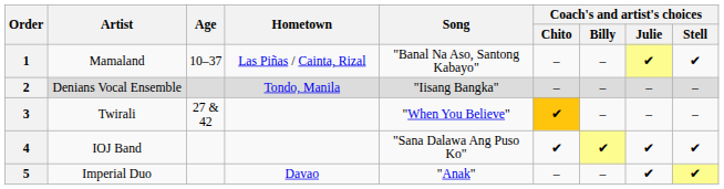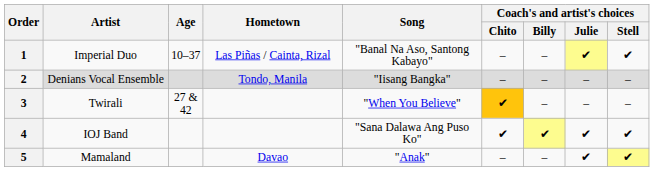1 | Artist: Mamaland -> Imperial Duo
5 | Artist: Imperial Duo -> Mamaland
